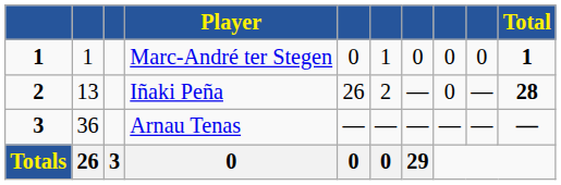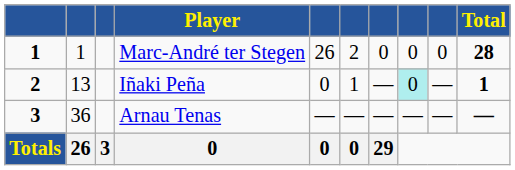Marc-André ter Stegen | column 5: 0 -> 26
Marc-André ter Stegen | column 6: 1 -> 2
Marc-André ter Stegen | Total: 1 -> 28
Iñaki Peña | column 5: 26 -> 0
Iñaki Peña | column 6: 2 -> 1
Iñaki Peña | column 8: no background -> paleturquoise background
Iñaki Peña | Total: 28 -> 1
